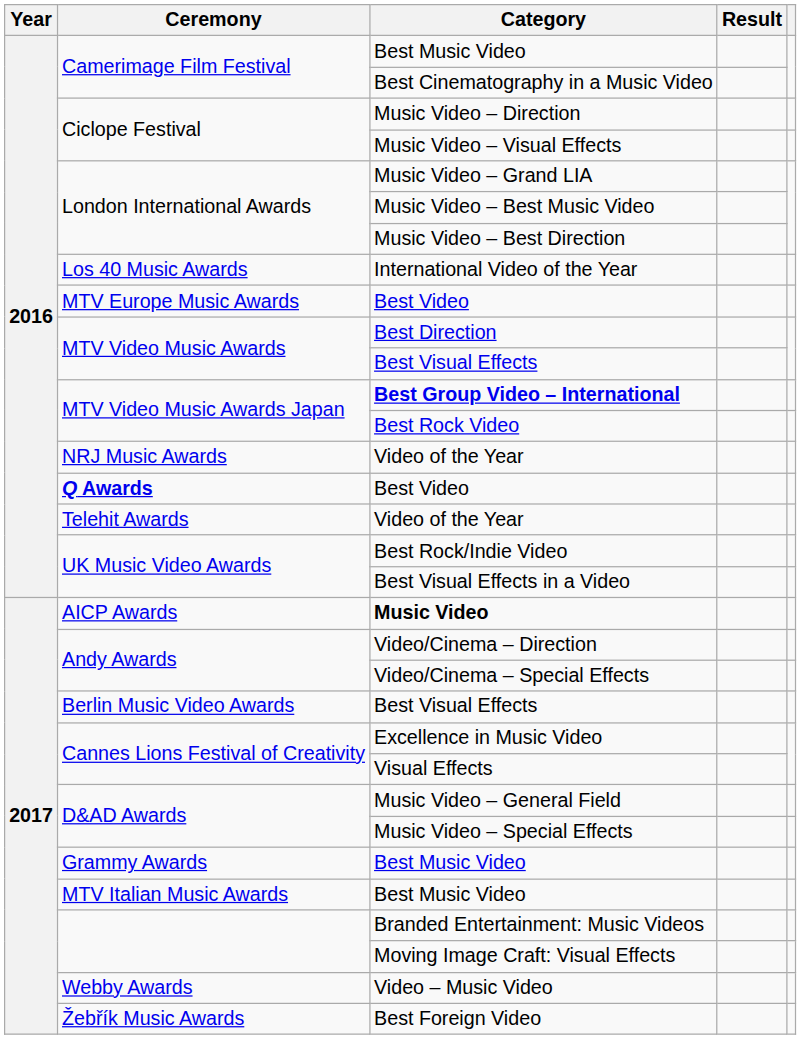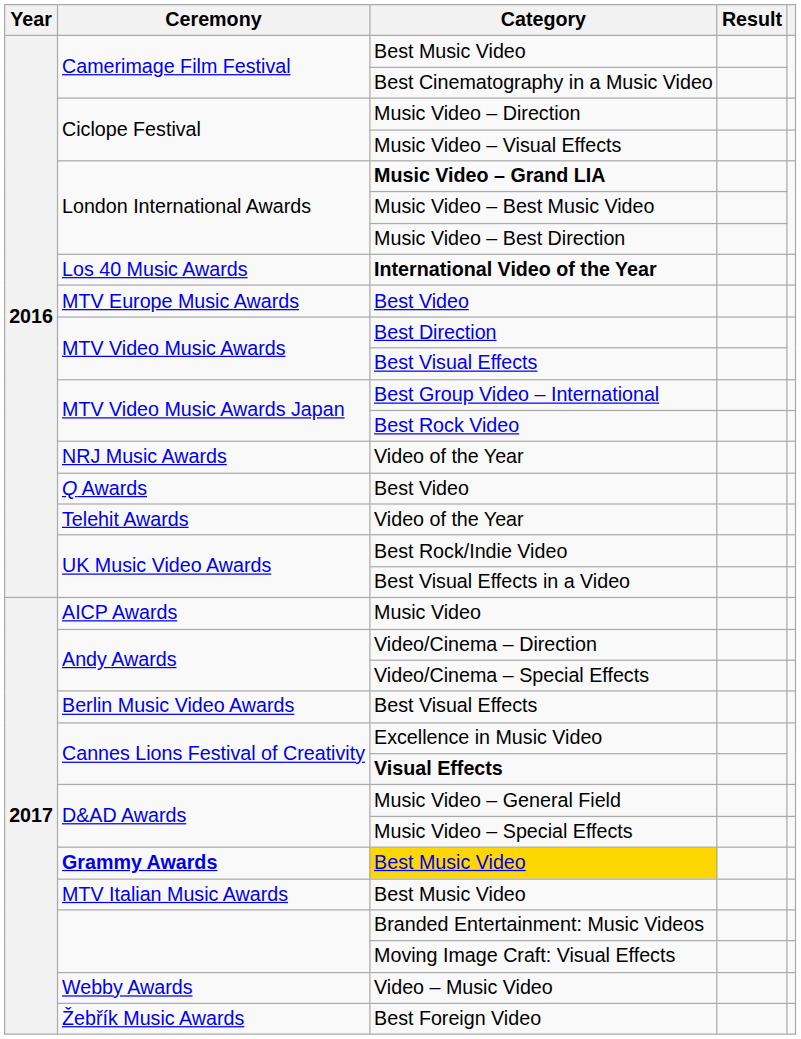Music Video – Grand LIA | Category: normal -> bold
International Video of the Year | Category: normal -> bold
Best Group Video – International | Category: bold -> normal
Q Awards / Best Video | Ceremony: bold -> normal
Music Video | Category: bold -> normal
Visual Effects | Category: normal -> bold
Grammy Awards / Best Music Video | Ceremony: normal -> bold
Grammy Awards / Best Music Video | Category: no background -> gold background
